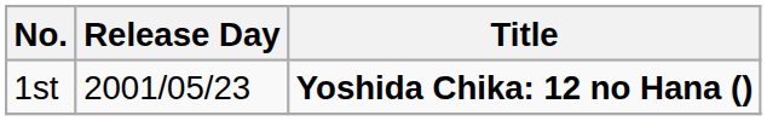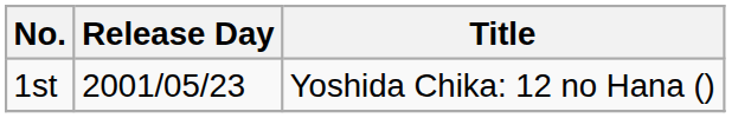1st | Title: bold -> normal
